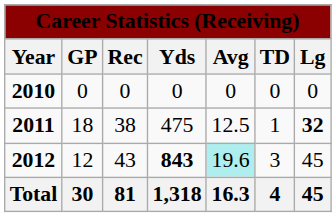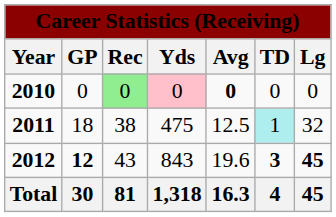2010 | column 3: no background -> lightgreen background
2010 | column 4: no background -> pink background
2010 | column 5: normal -> bold
2011 | column 6: no background -> paleturquoise background
2011 | column 7: bold -> normal
2012 | column 2: normal -> bold
2012 | column 4: bold -> normal
2012 | column 5: paleturquoise background -> no background
2012 | column 6: normal -> bold
2012 | column 7: normal -> bold
